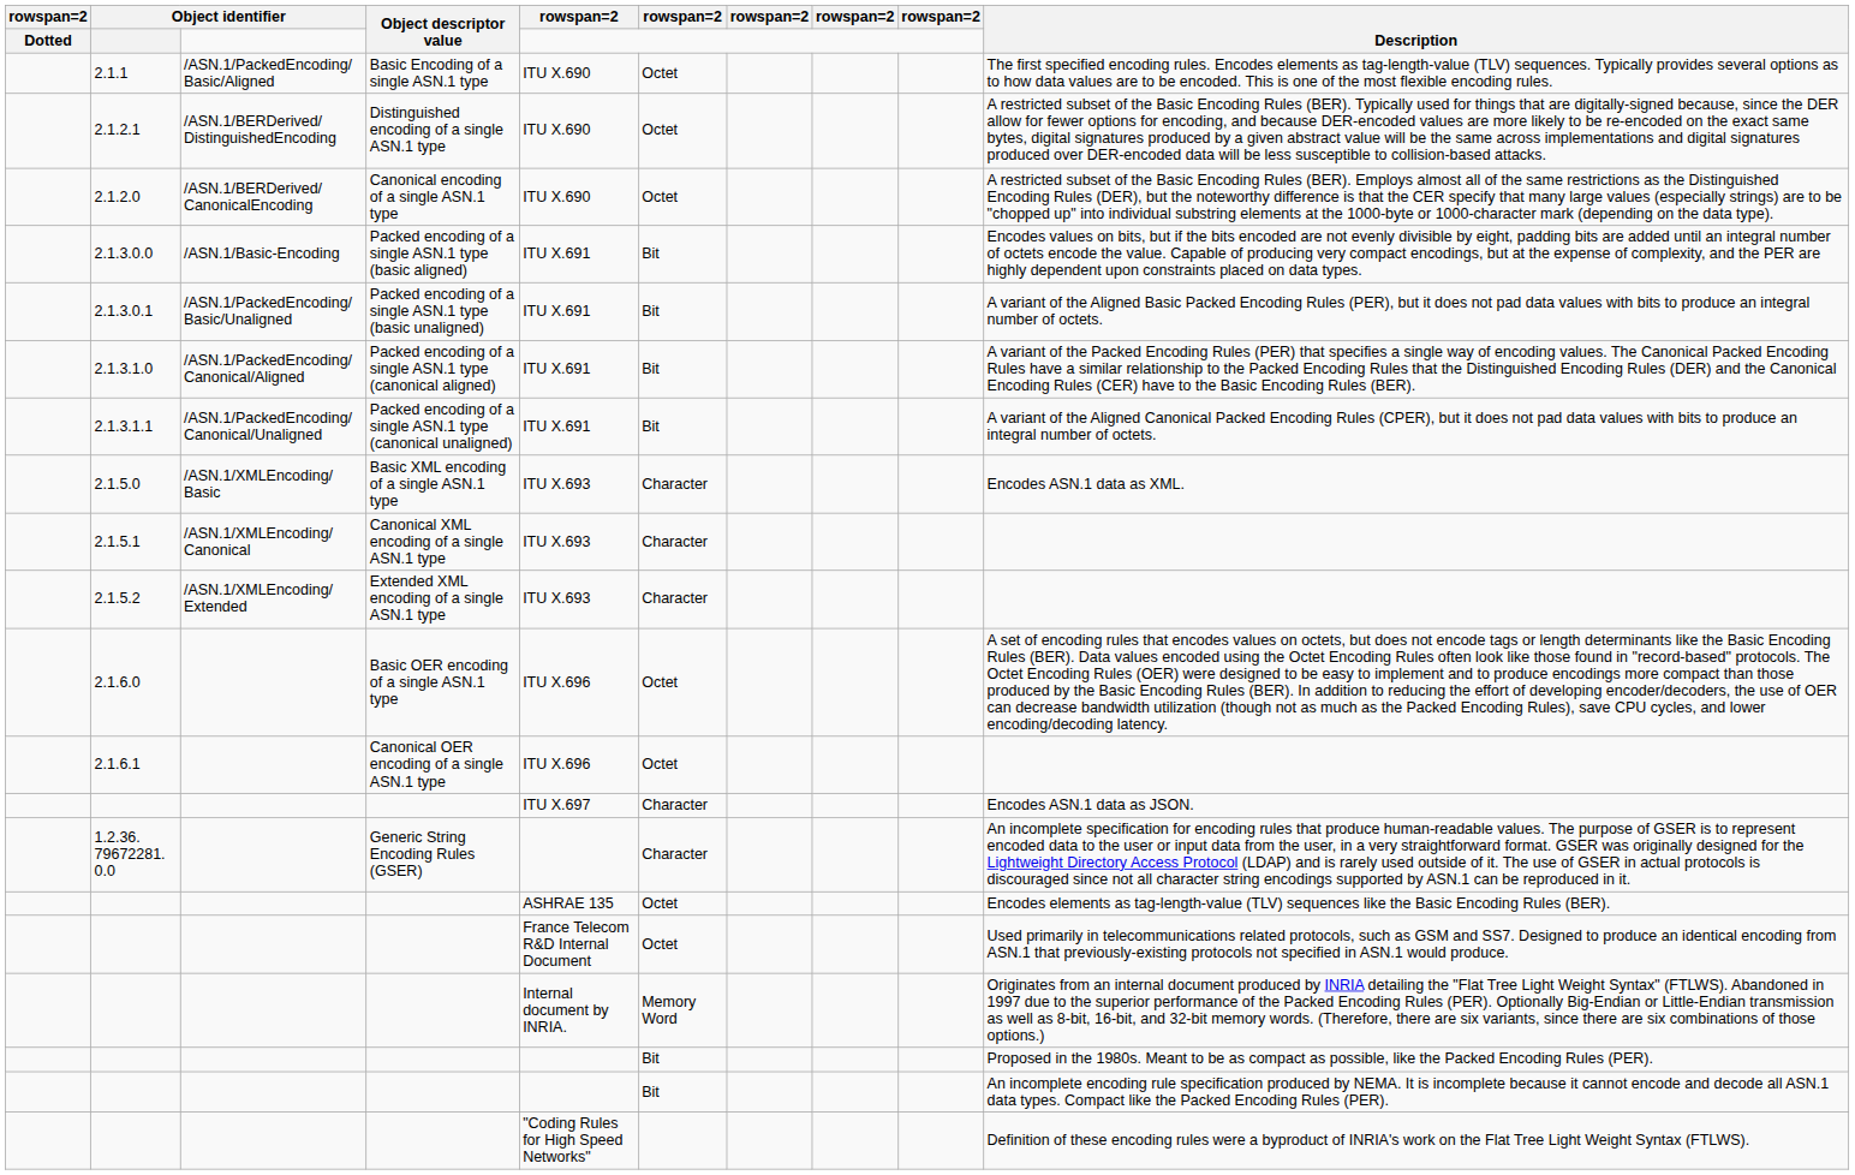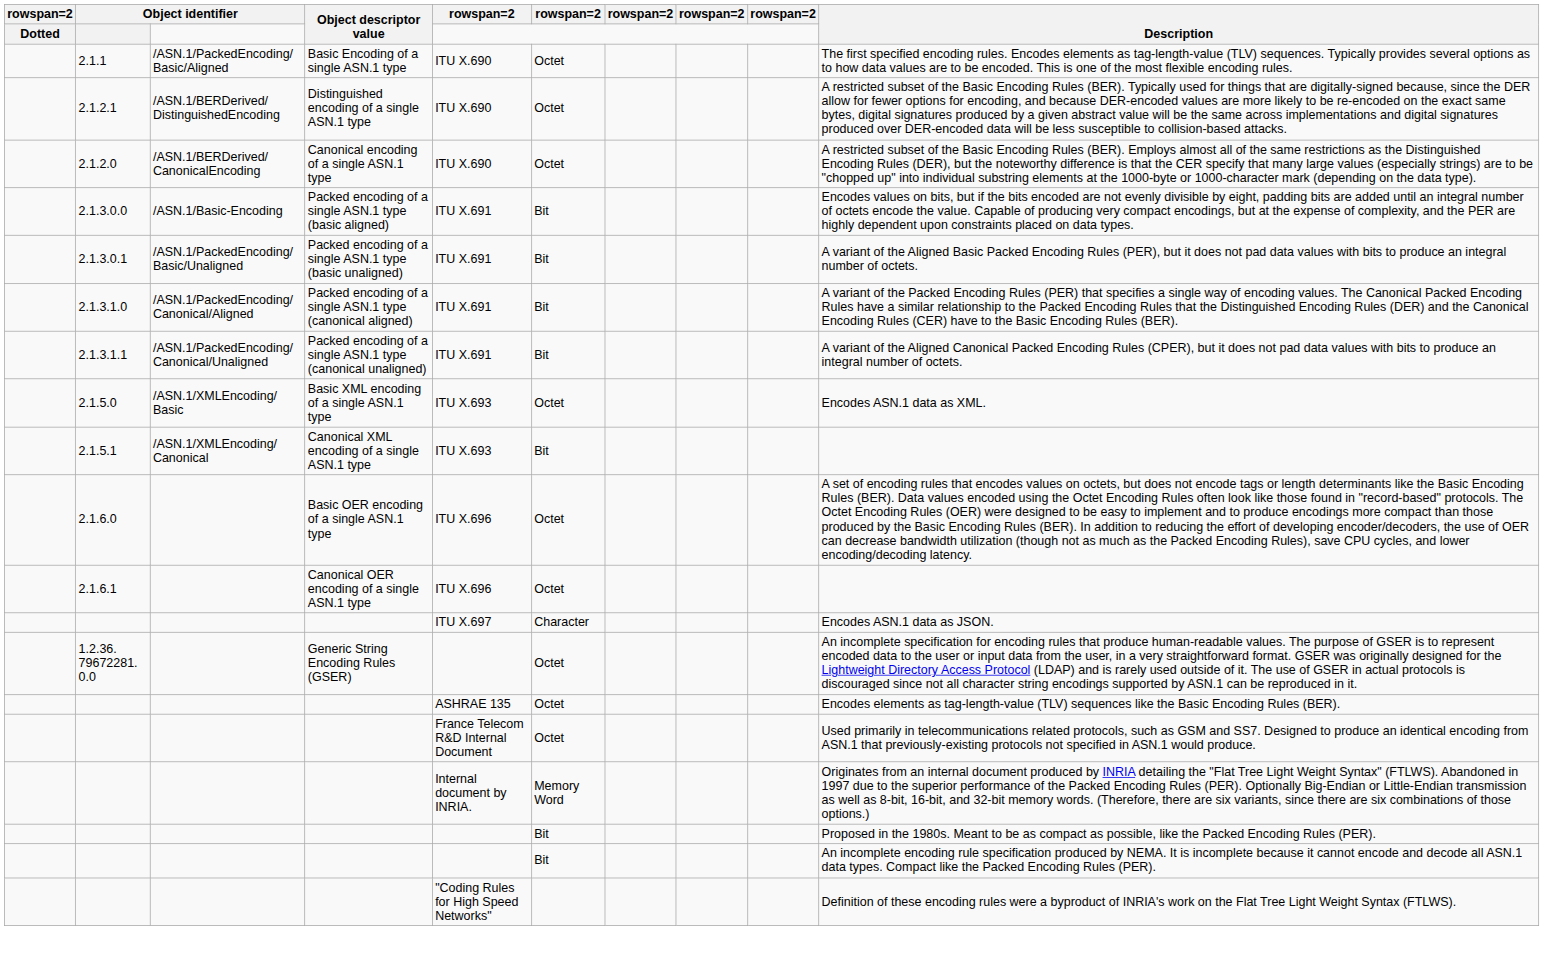2.1.5.0 | column 6: Character -> Octet
2.1.5.1 | column 6: Character -> Bit
- row: 2.1.5.2 | /ASN.1/XMLEncoding/Extended | Extended XML encoding of a single ASN.1 type | ITU X.693 | Character
1.2.36.79672281.0.0 | column 6: Character -> Octet
